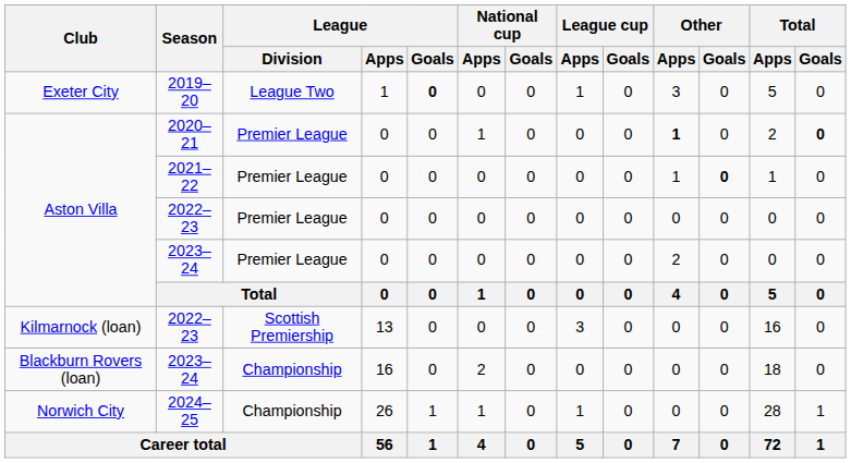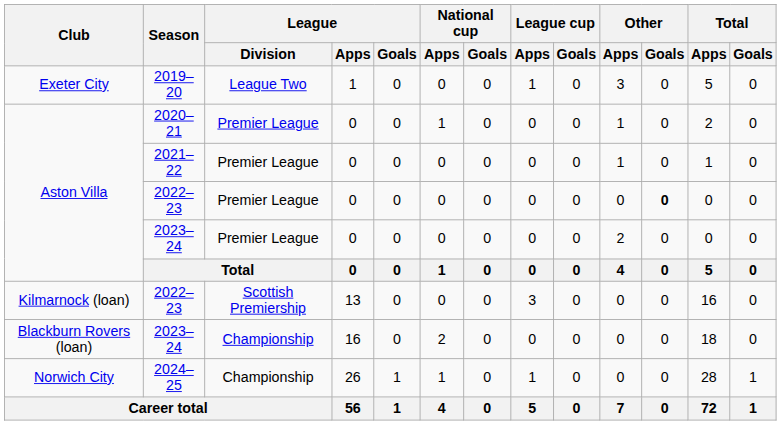2019–20 | League / Goals: bold -> normal
2020–21 | Other / Apps: bold -> normal
2020–21 | Total / Goals: bold -> normal
2021–22 | Other / Goals: bold -> normal
Aston Villa / 2022–23 | Other / Goals: normal -> bold
